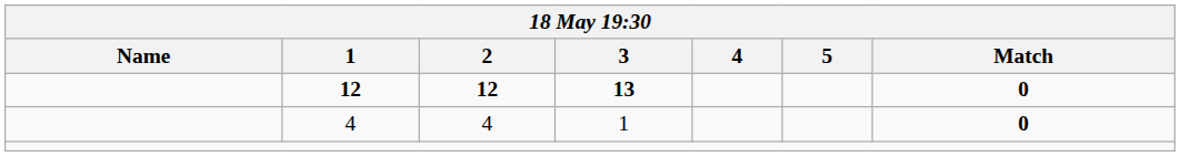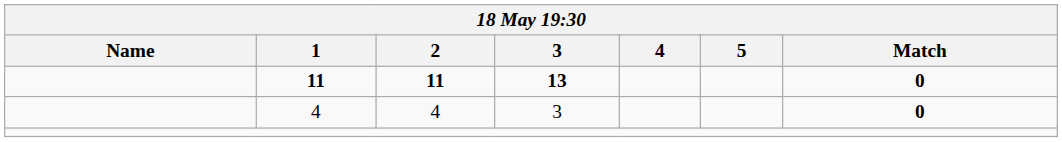row 3 | 1: 12 -> 11
row 3 | 2: 12 -> 11
row 4 | 3: 1 -> 3
